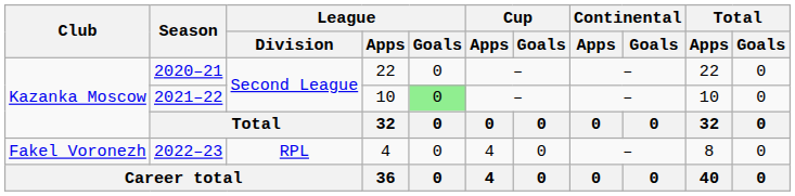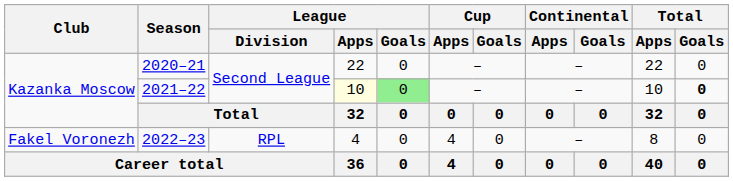2021–22 | League / Apps: no background -> lightyellow background
2021–22 | Total / Goals: normal -> bold
